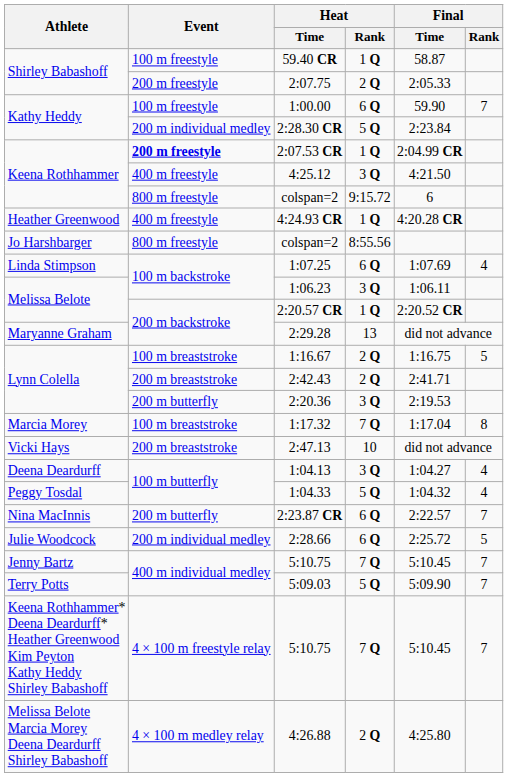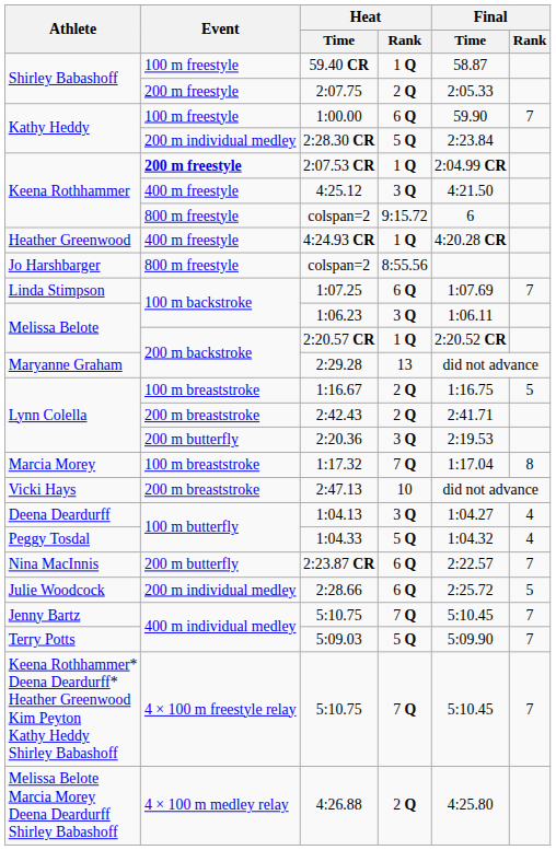1:07.25 | Final / Rank: 4 -> 7
